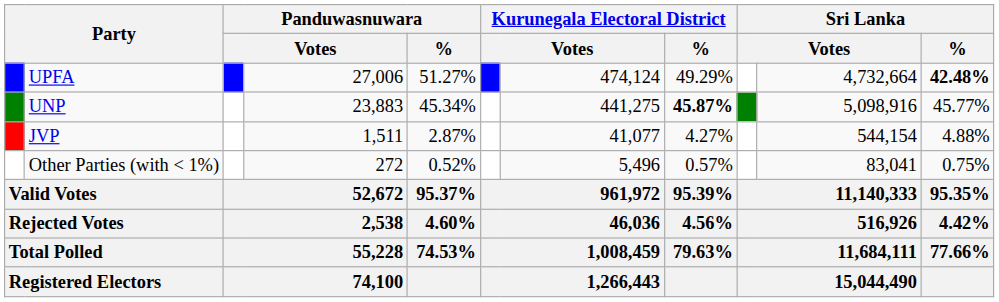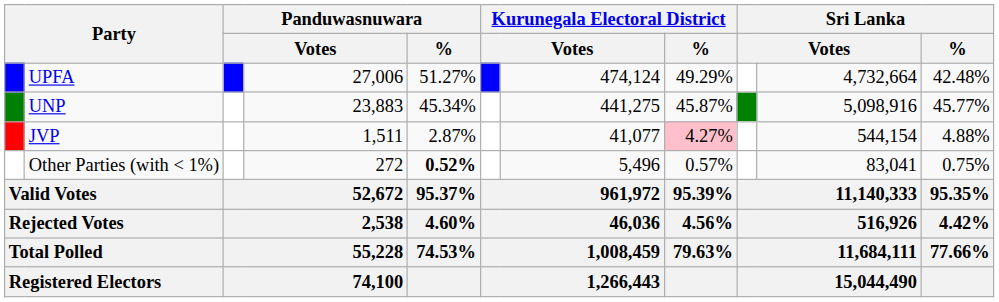UPFA | Sri Lanka / %: bold -> normal
UNP | Kurunegala Electoral District / %: bold -> normal
JVP | Kurunegala Electoral District / %: no background -> pink background
Other Parties (with < 1%) | Panduwasnuwara / %: normal -> bold
